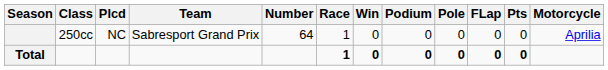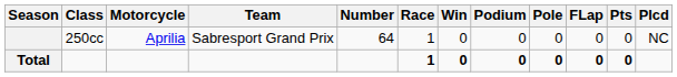columns swapped: Motorcycle <-> Plcd
